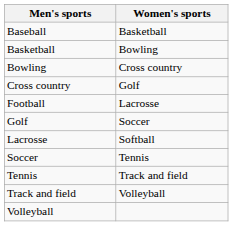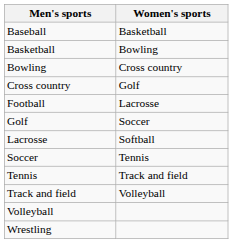+ row: Wrestling
